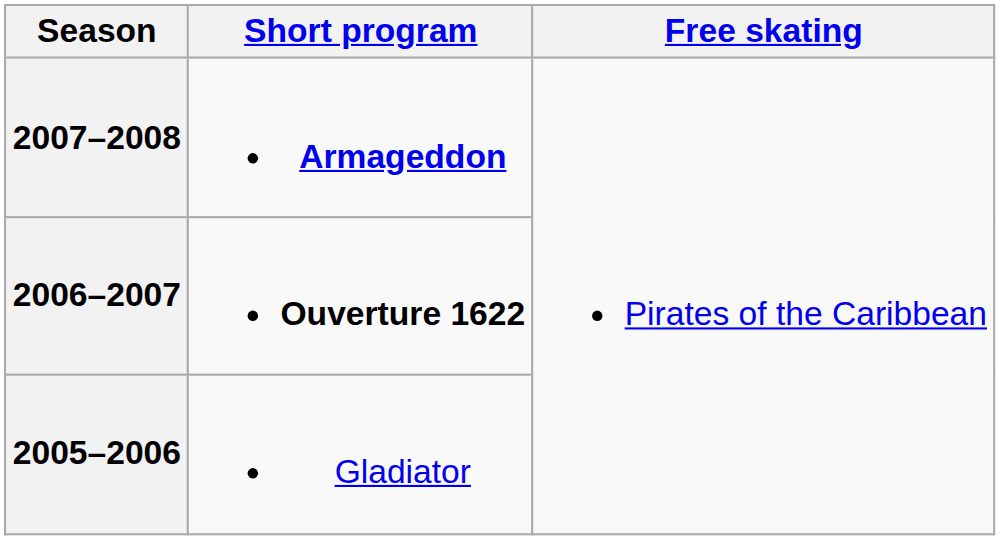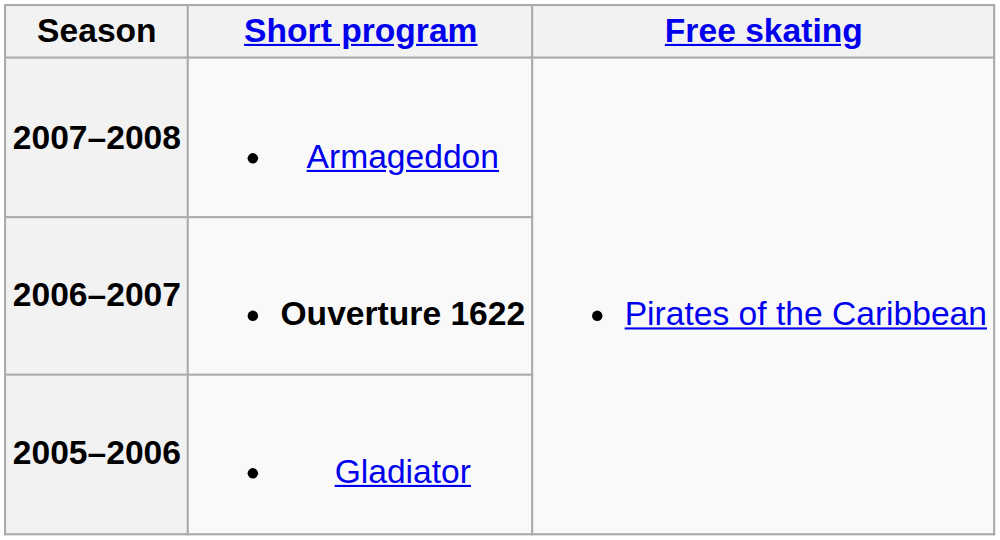2007–2008 | Short program: bold -> normal
